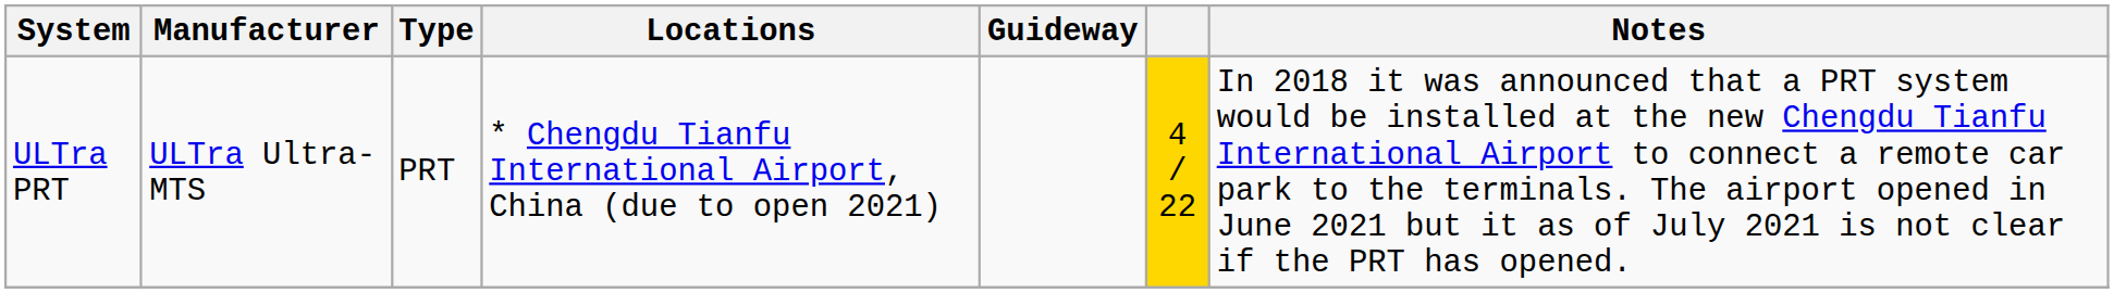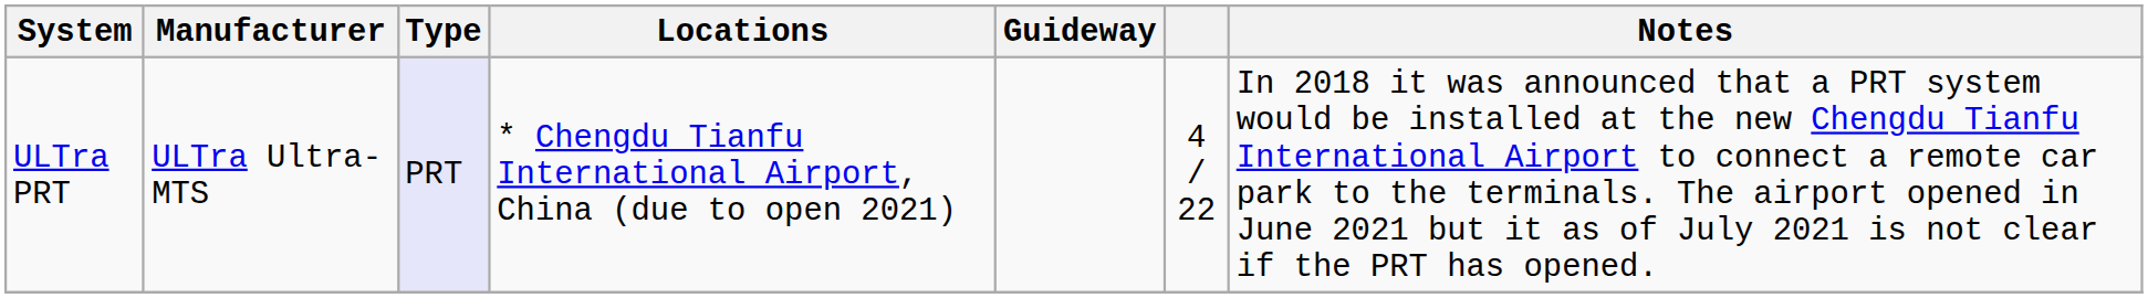ULTra PRT | Type: no background -> lavender background
ULTra PRT | column 6: gold background -> no background
